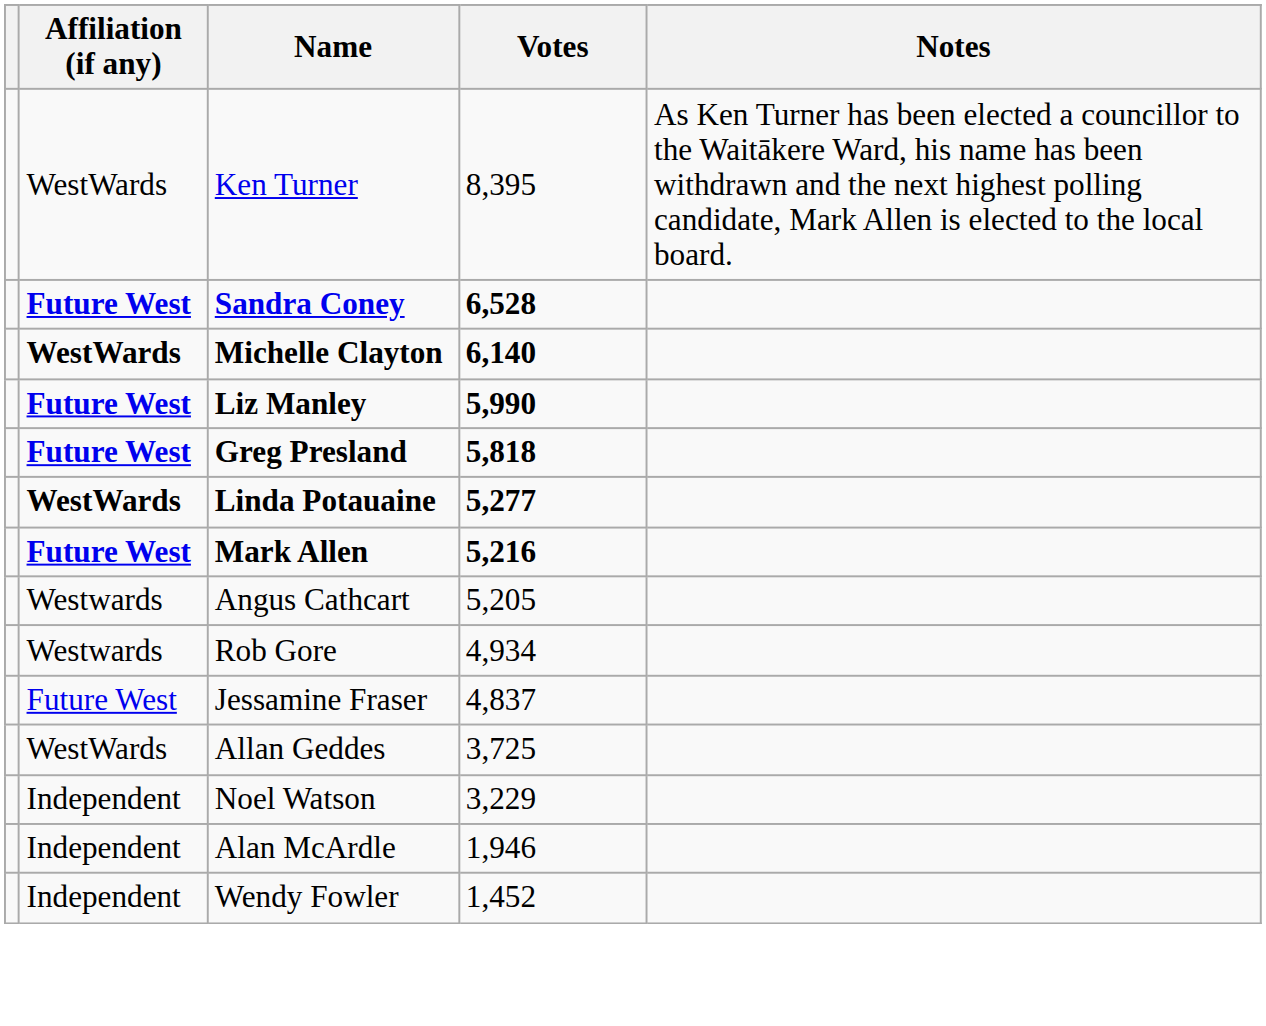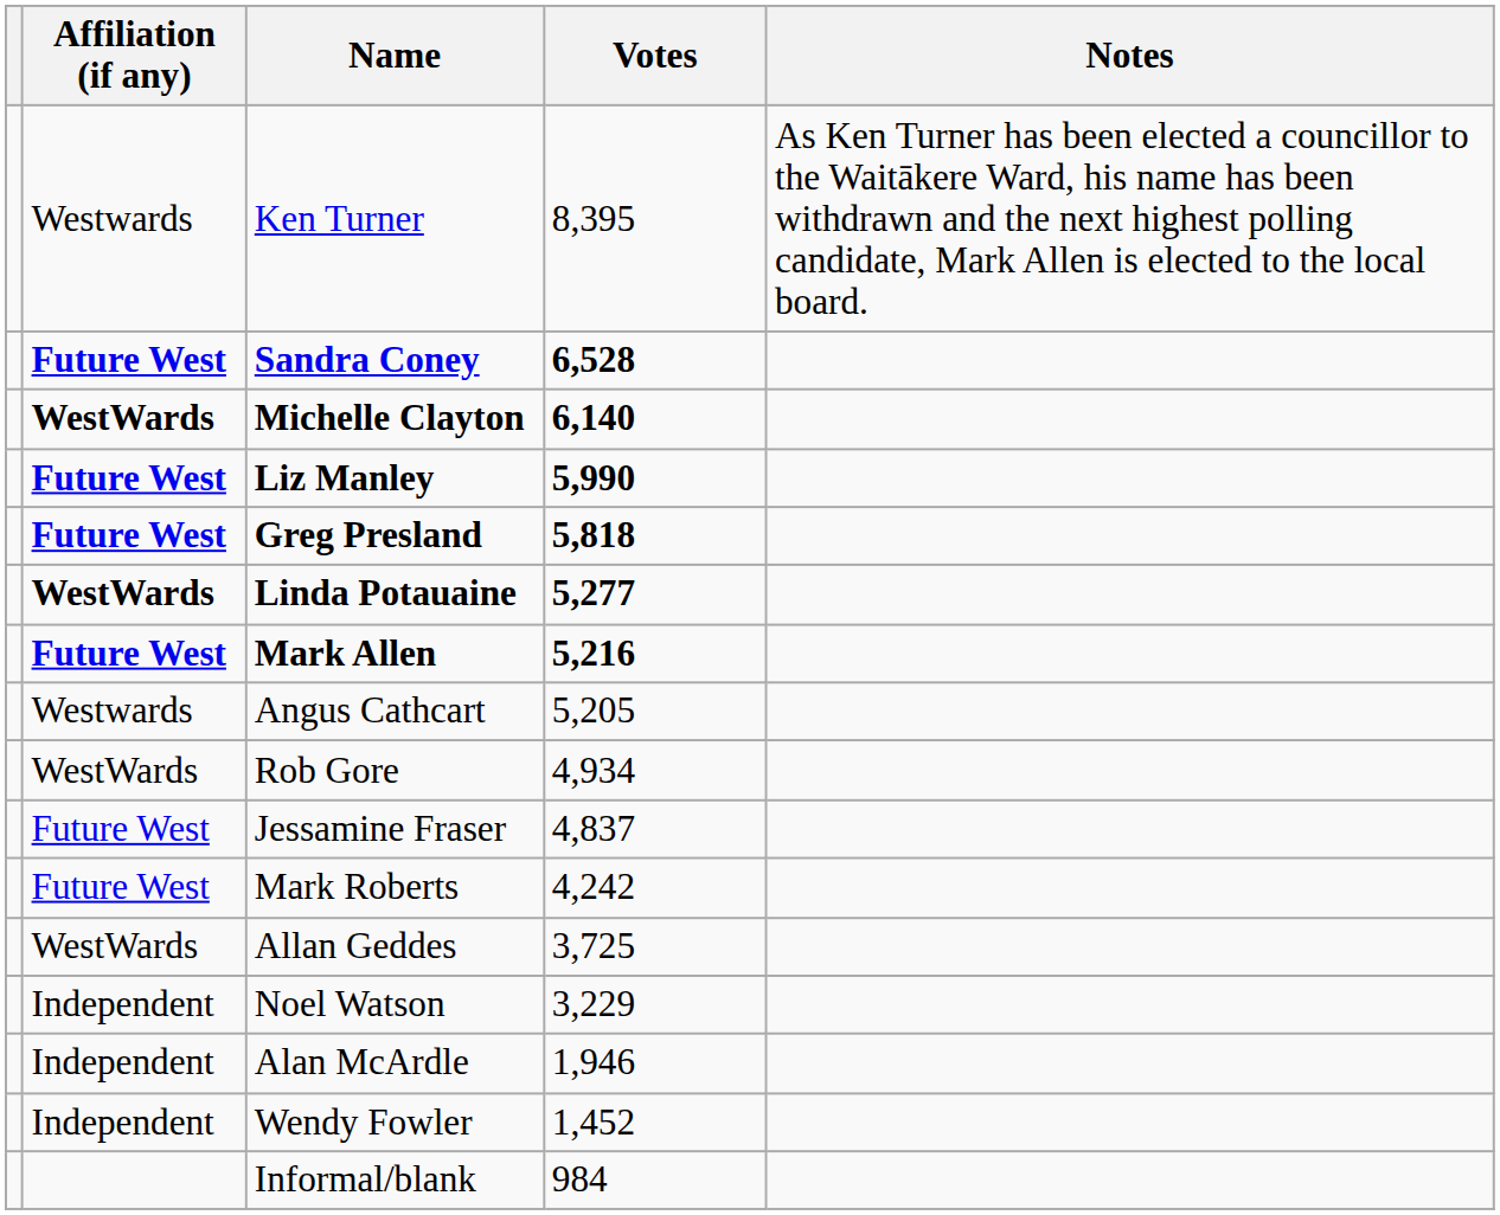Ken Turner | Affiliation (if any): WestWards -> Westwards
Rob Gore | Affiliation (if any): Westwards -> WestWards
+ row: Future West | Mark Roberts | 4,242
+ row: Informal/blank | 984
